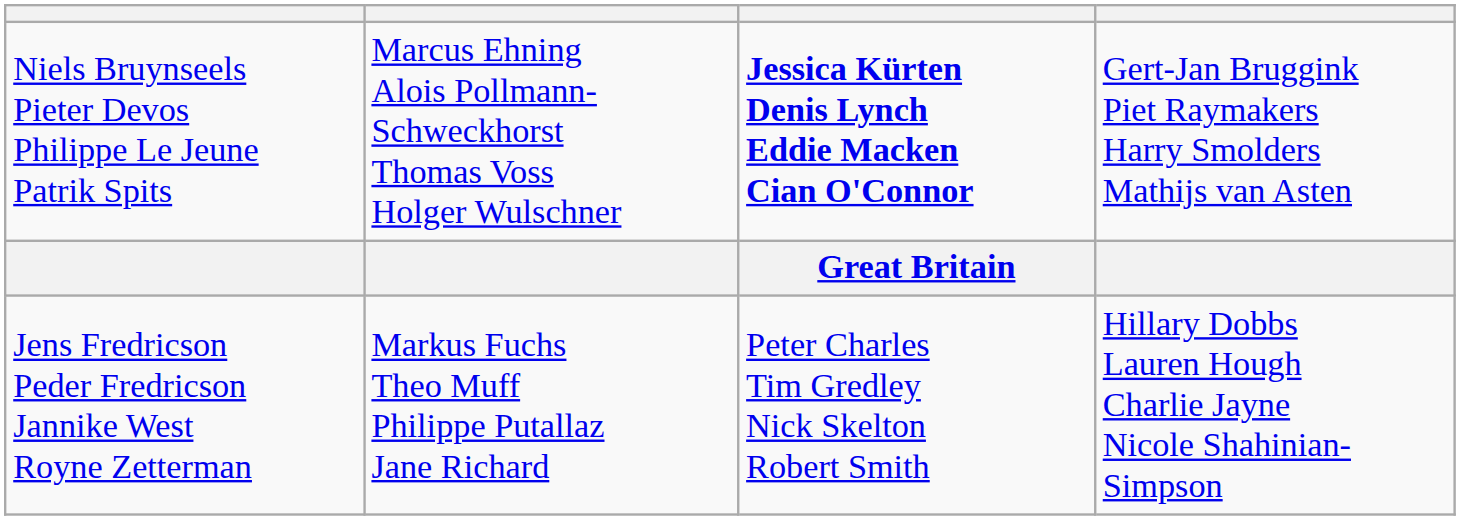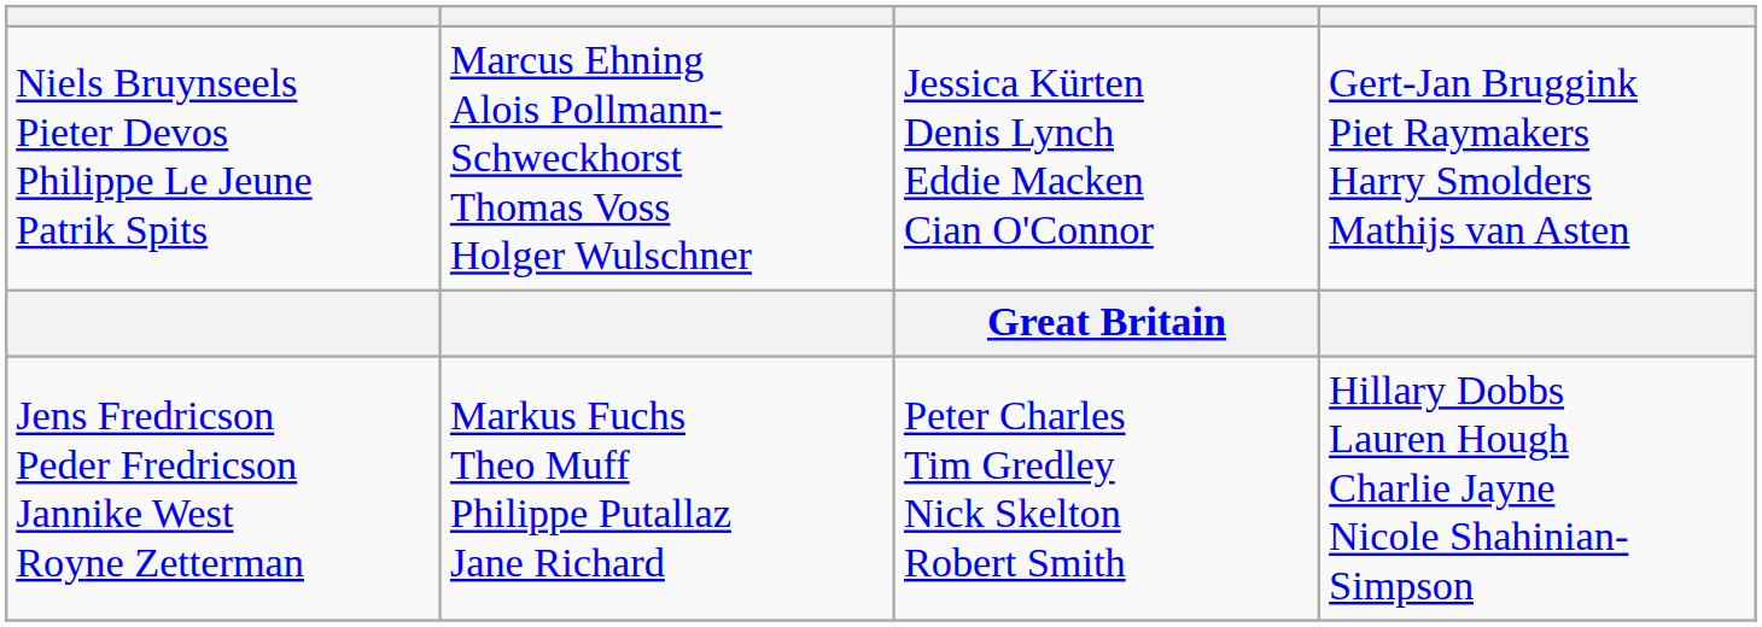Niels Bruynseels Pieter Devos Philippe Le Jeune Patrik Spits | column 3: bold -> normal
